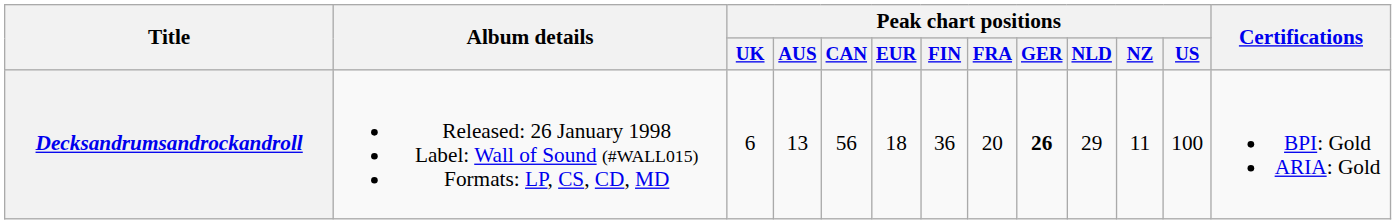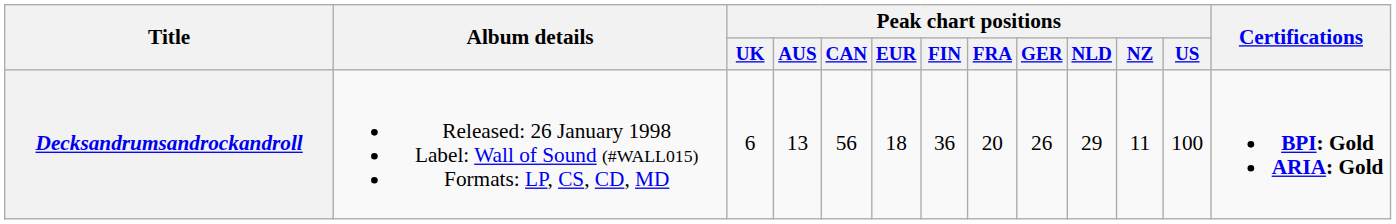Decksandrumsandrockandroll | Peak chart positions / GER: bold -> normal
Decksandrumsandrockandroll | Certifications: normal -> bold
